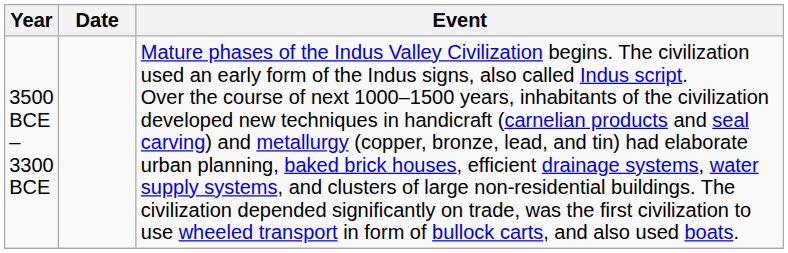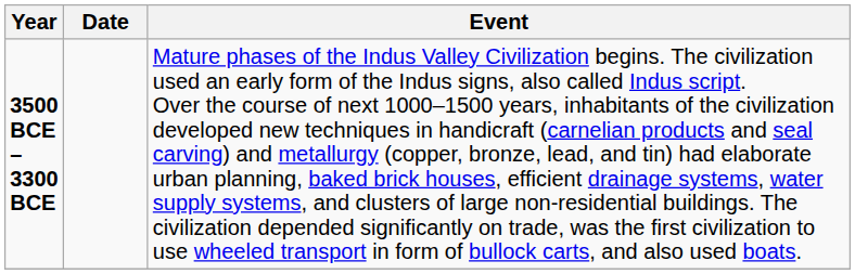3500 BCE – 3300 BCE | Year: normal -> bold
